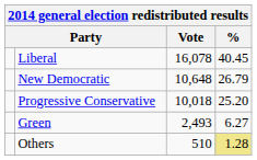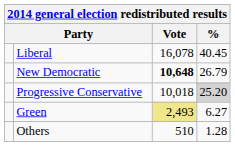New Democratic | Vote: normal -> bold
Progressive Conservative | %: no background -> lightgrey background
Green | Vote: no background -> khaki background
Others | %: khaki background -> no background
